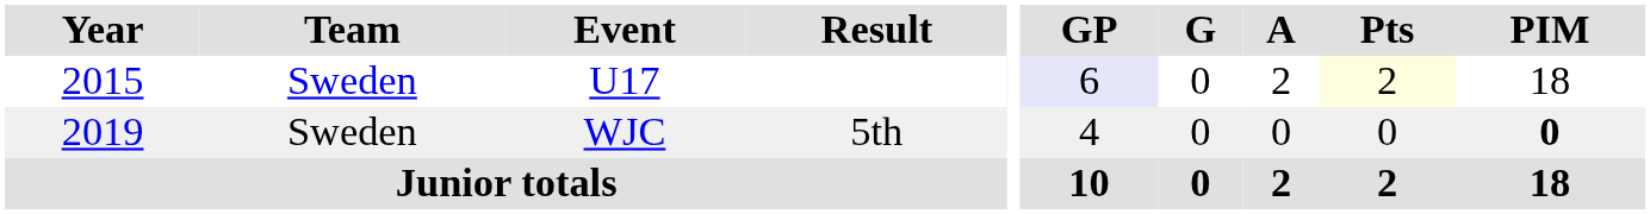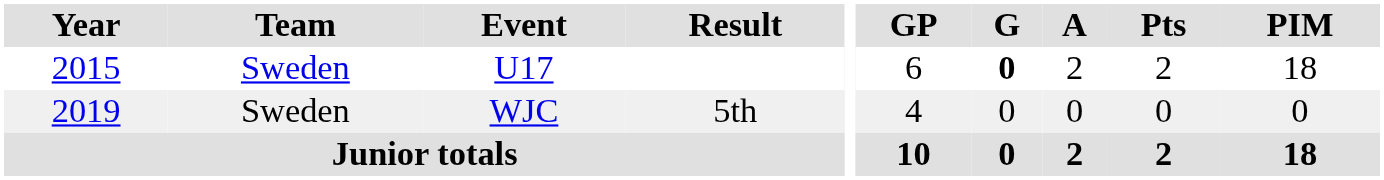U17 | GP: lavender background -> no background
U17 | G: normal -> bold
U17 | Pts: lightyellow background -> no background
WJC | PIM: bold -> normal
